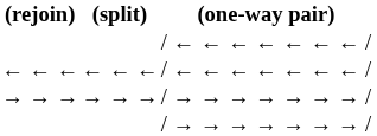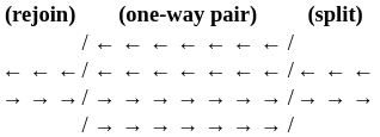columns swapped: (one-way pair) <-> (split)
